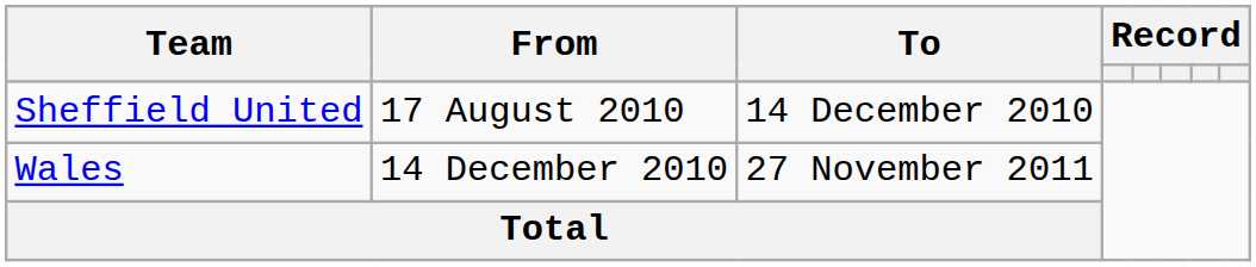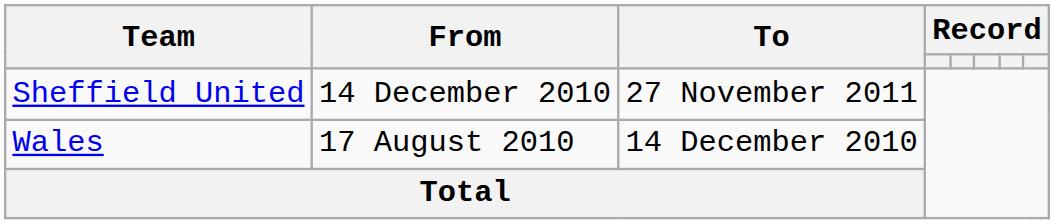Sheffield United | From: 17 August 2010 -> 14 December 2010
Sheffield United | To: 14 December 2010 -> 27 November 2011
Wales | From: 14 December 2010 -> 17 August 2010
Wales | To: 27 November 2011 -> 14 December 2010
